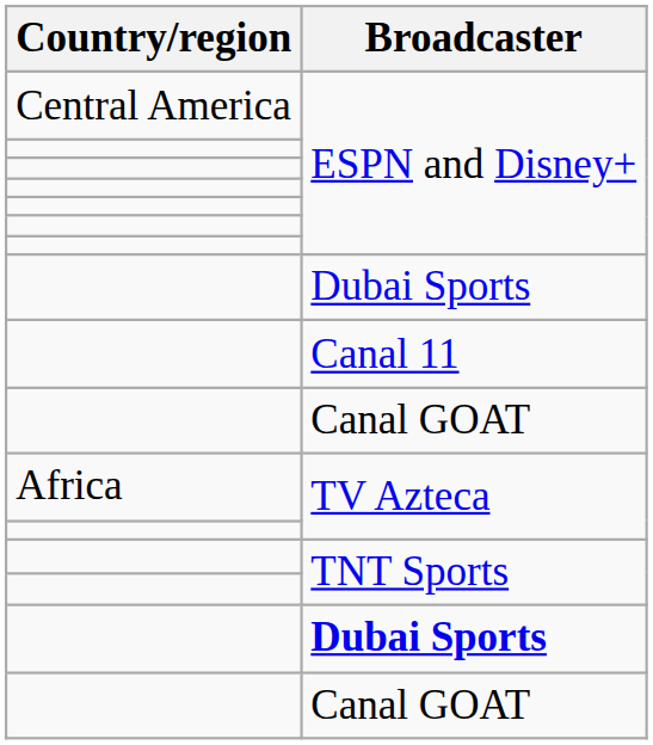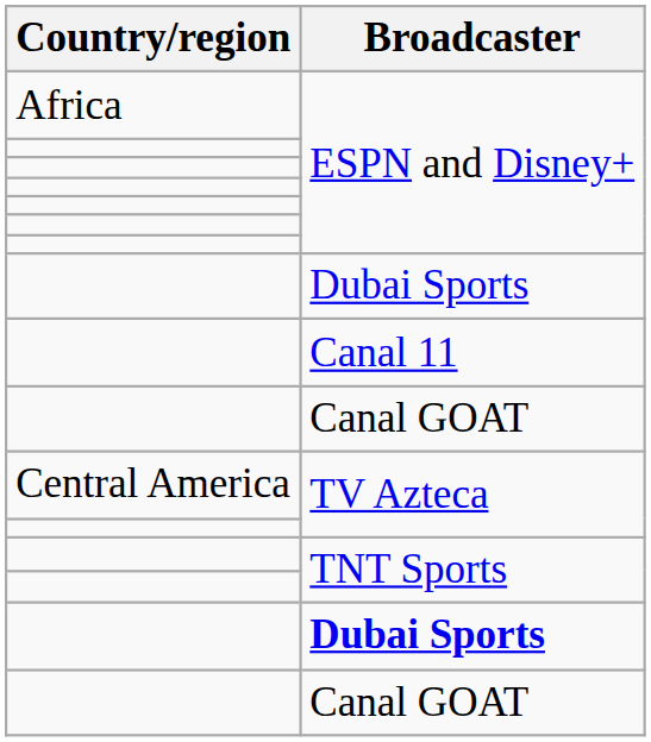row 2 | Country/region: Central America -> Africa
row 12 | Country/region: Africa -> Central America
